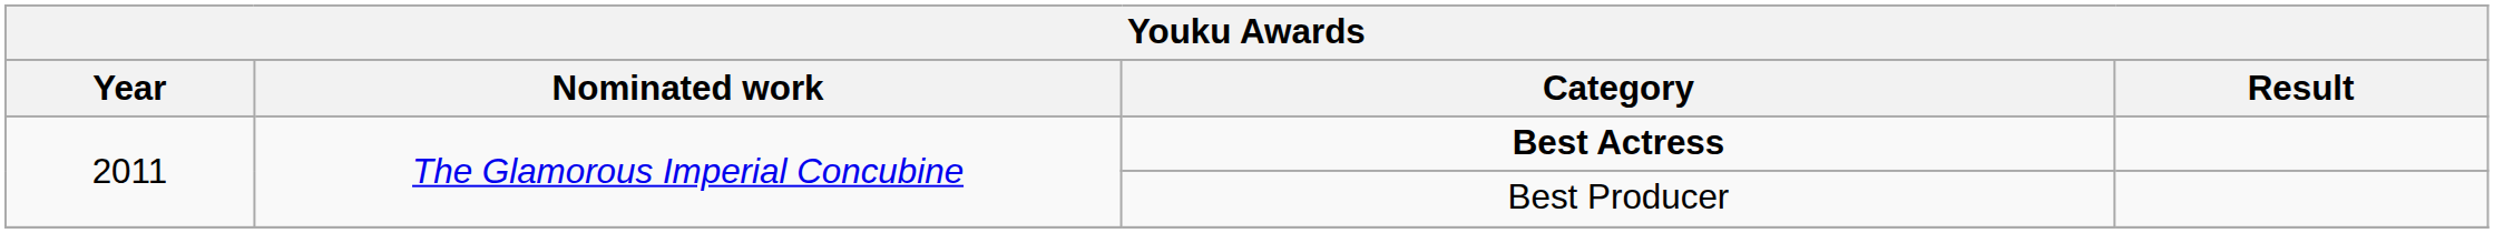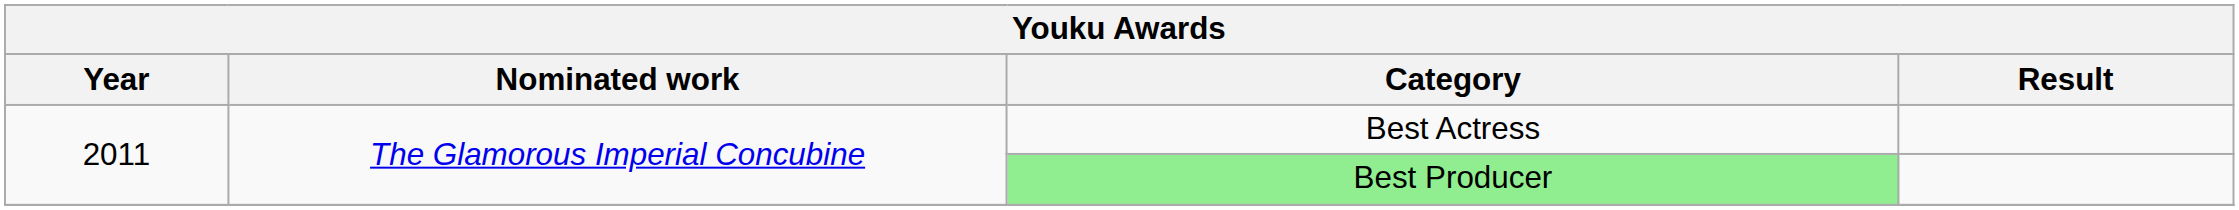Best Actress | Category: bold -> normal
Best Producer | Category: no background -> lightgreen background
